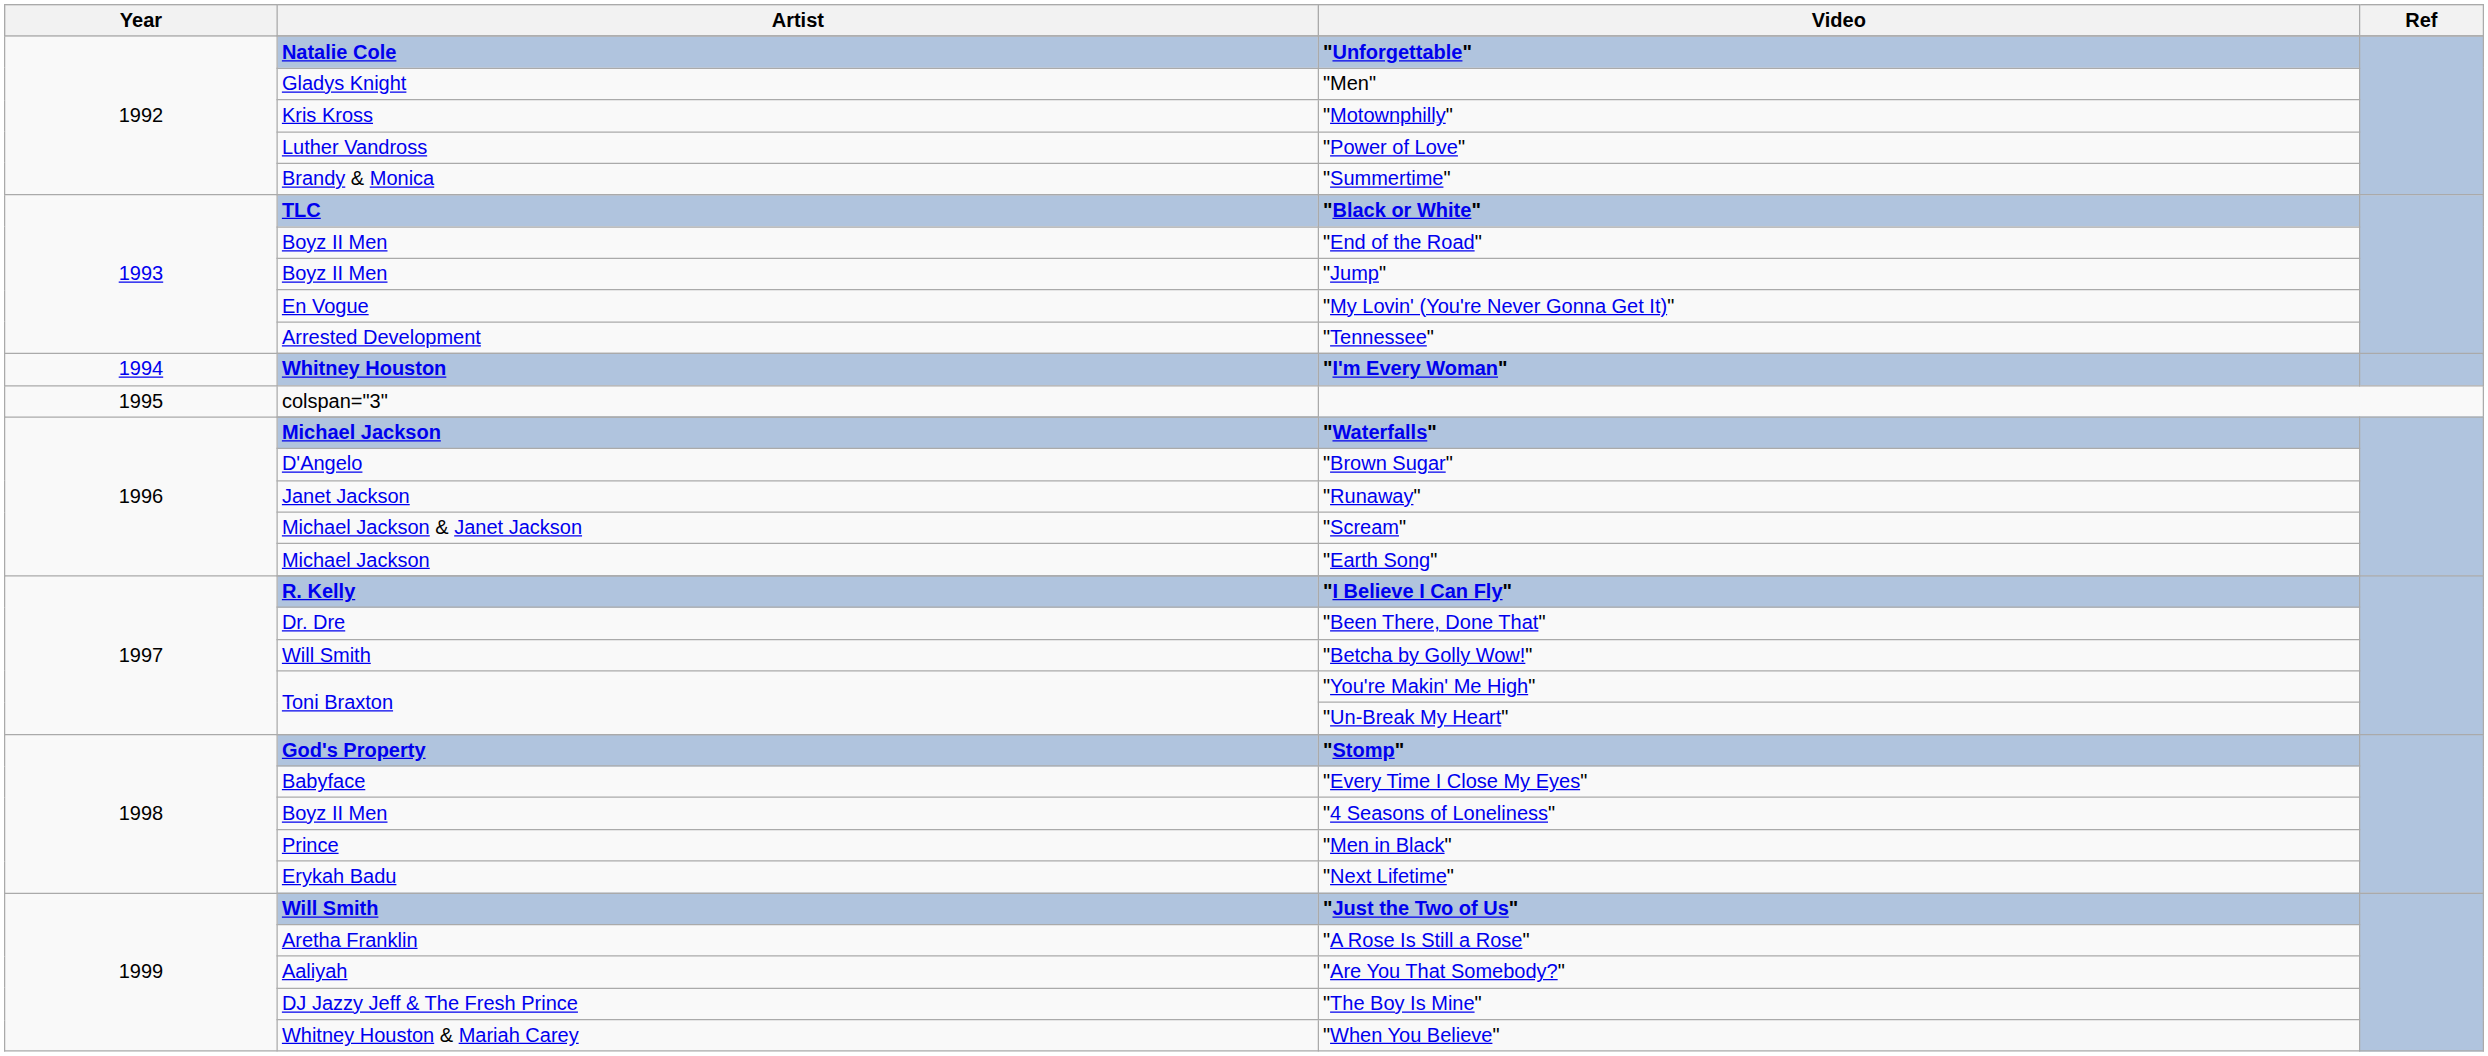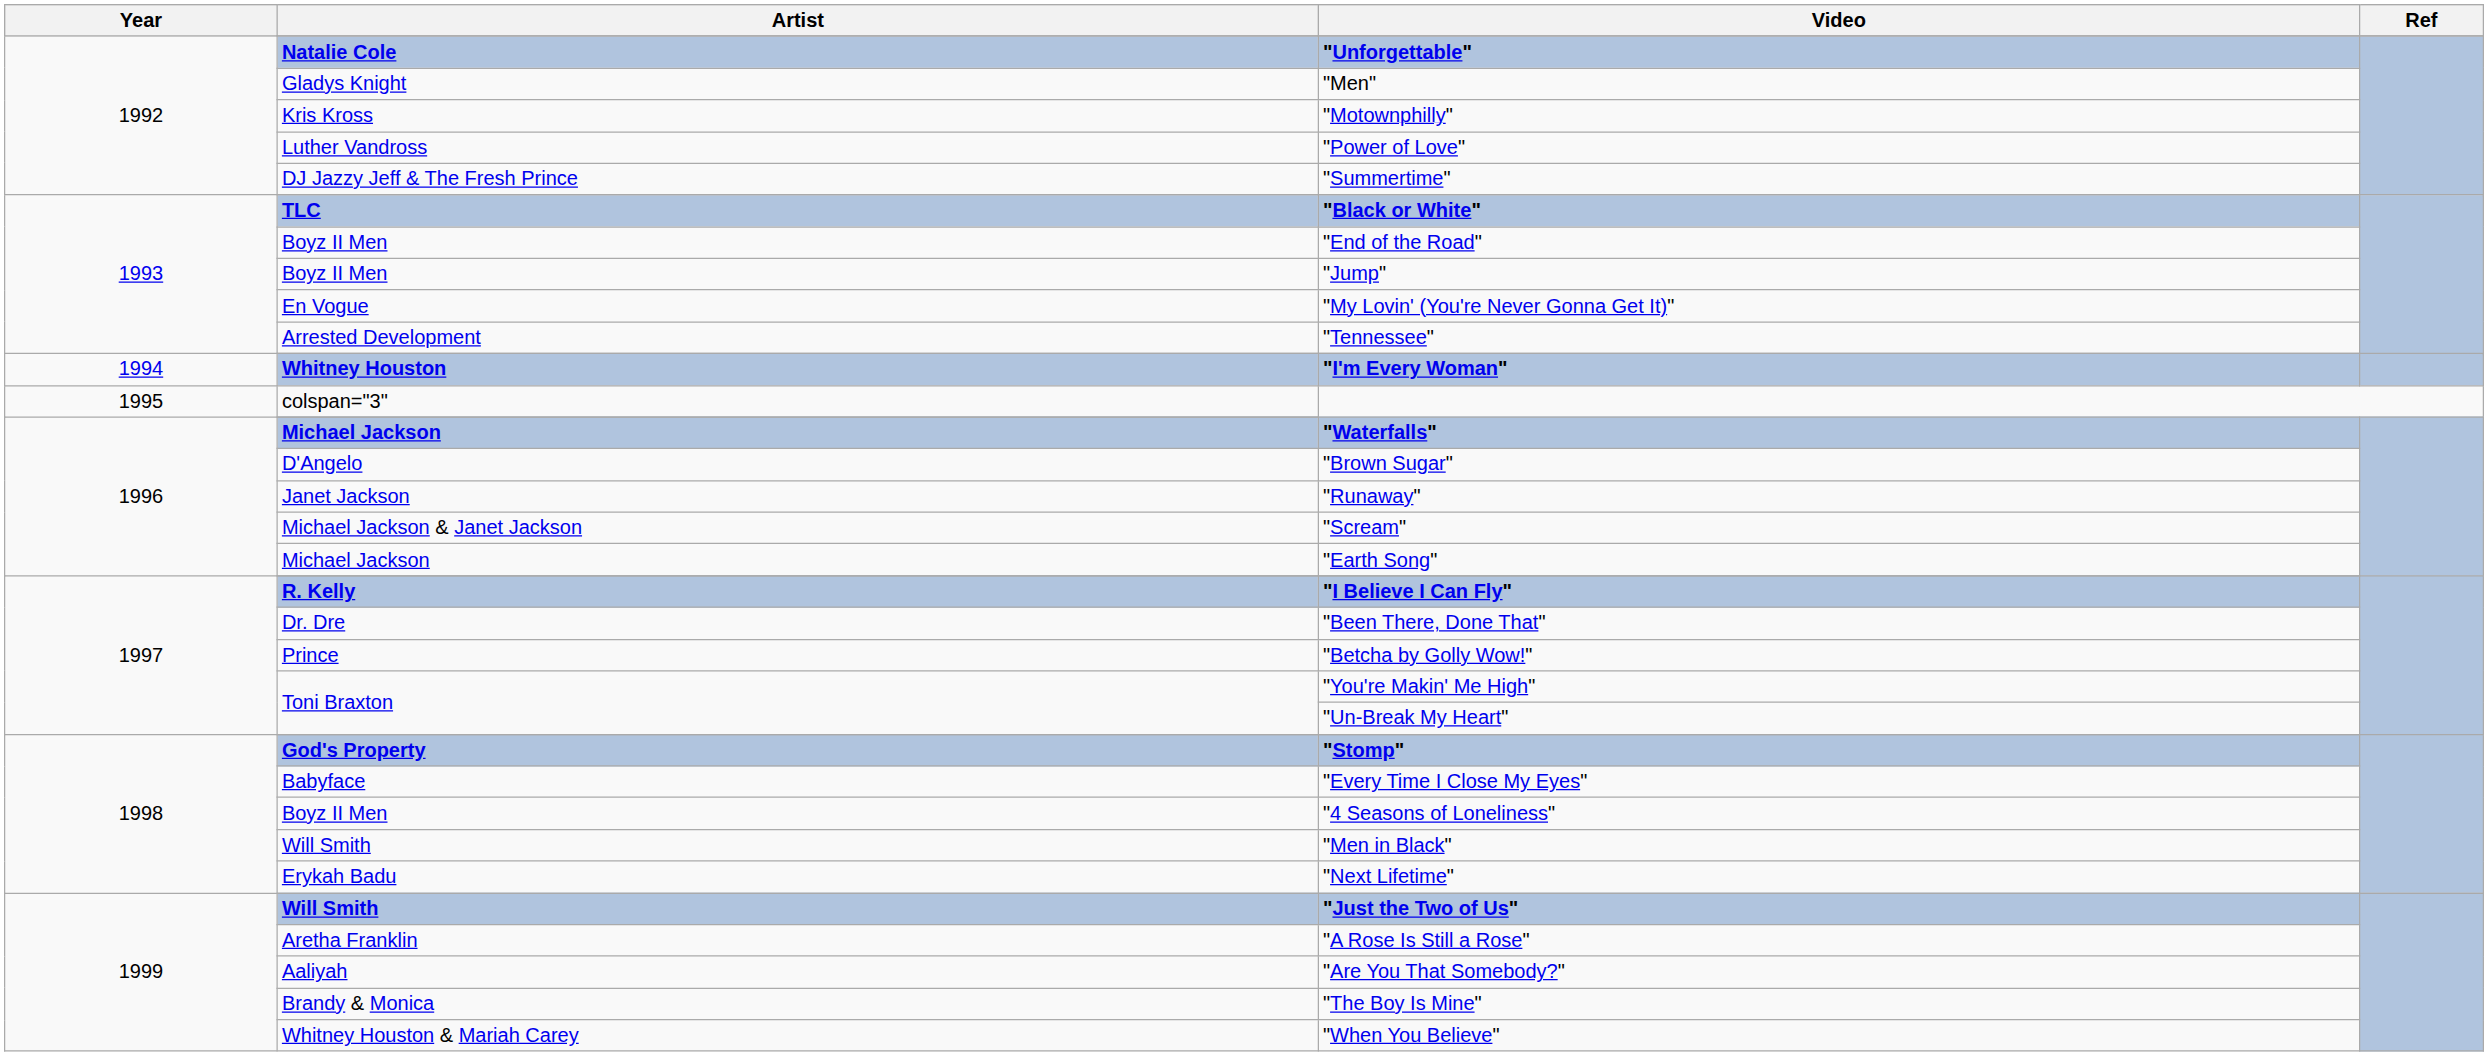"Summertime" | Artist: Brandy & Monica -> DJ Jazzy Jeff & The Fresh Prince
"Betcha by Golly Wow!" | Artist: Will Smith -> Prince
"Men in Black" | Artist: Prince -> Will Smith
"The Boy Is Mine" | Artist: DJ Jazzy Jeff & The Fresh Prince -> Brandy & Monica
